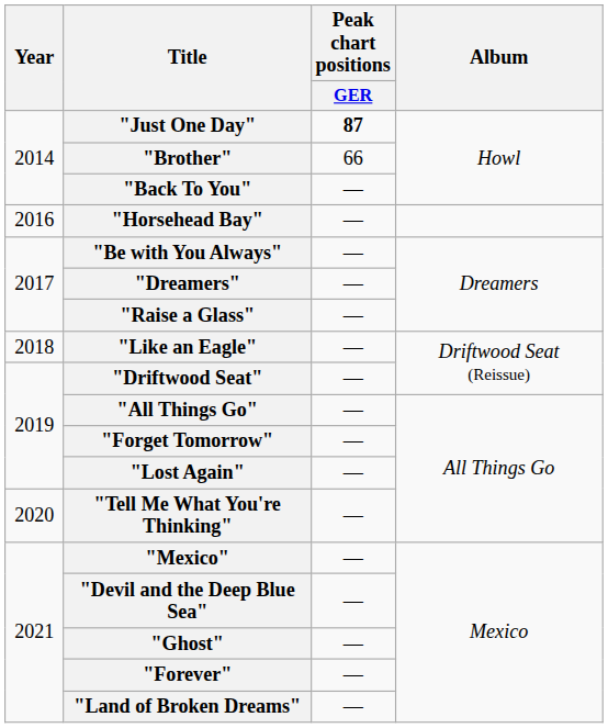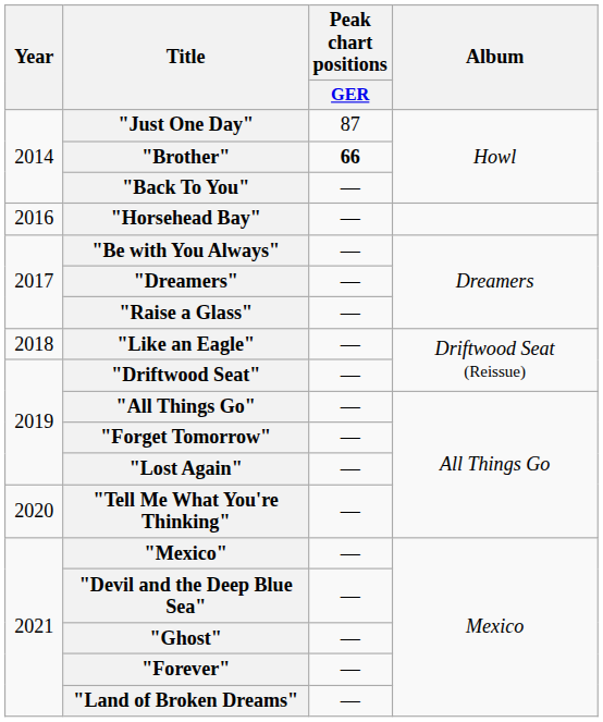"Just One Day" | Peak chart positions / GER: bold -> normal
"Brother" | Peak chart positions / GER: normal -> bold
